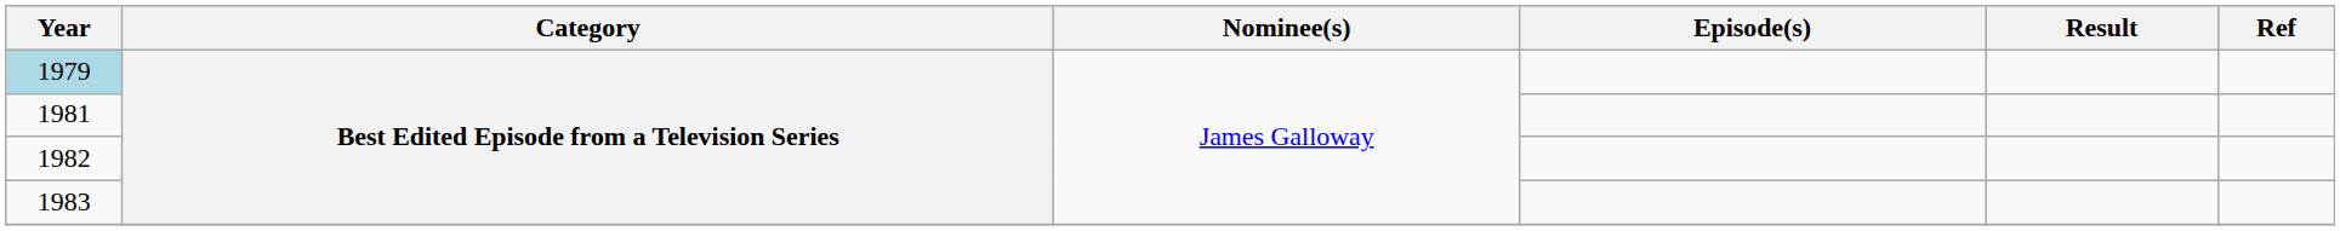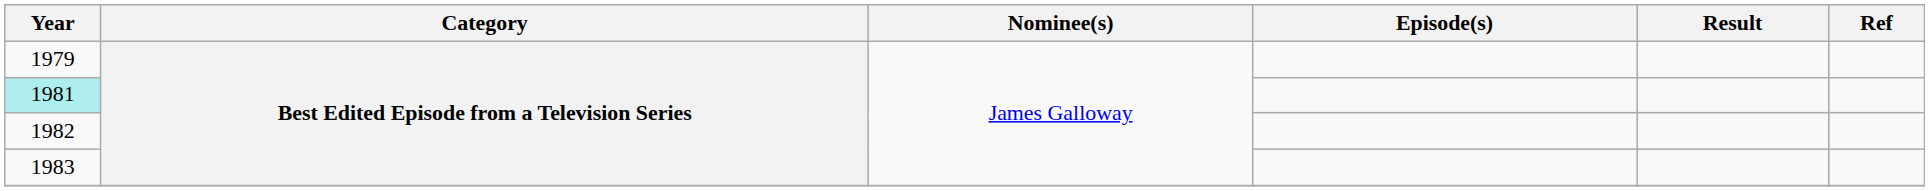1979 | Year: lightblue background -> no background
1981 | Year: no background -> paleturquoise background
